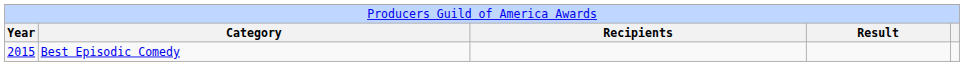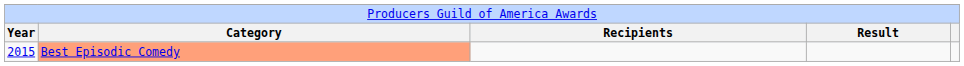2015 | column 2: no background -> lightsalmon background
